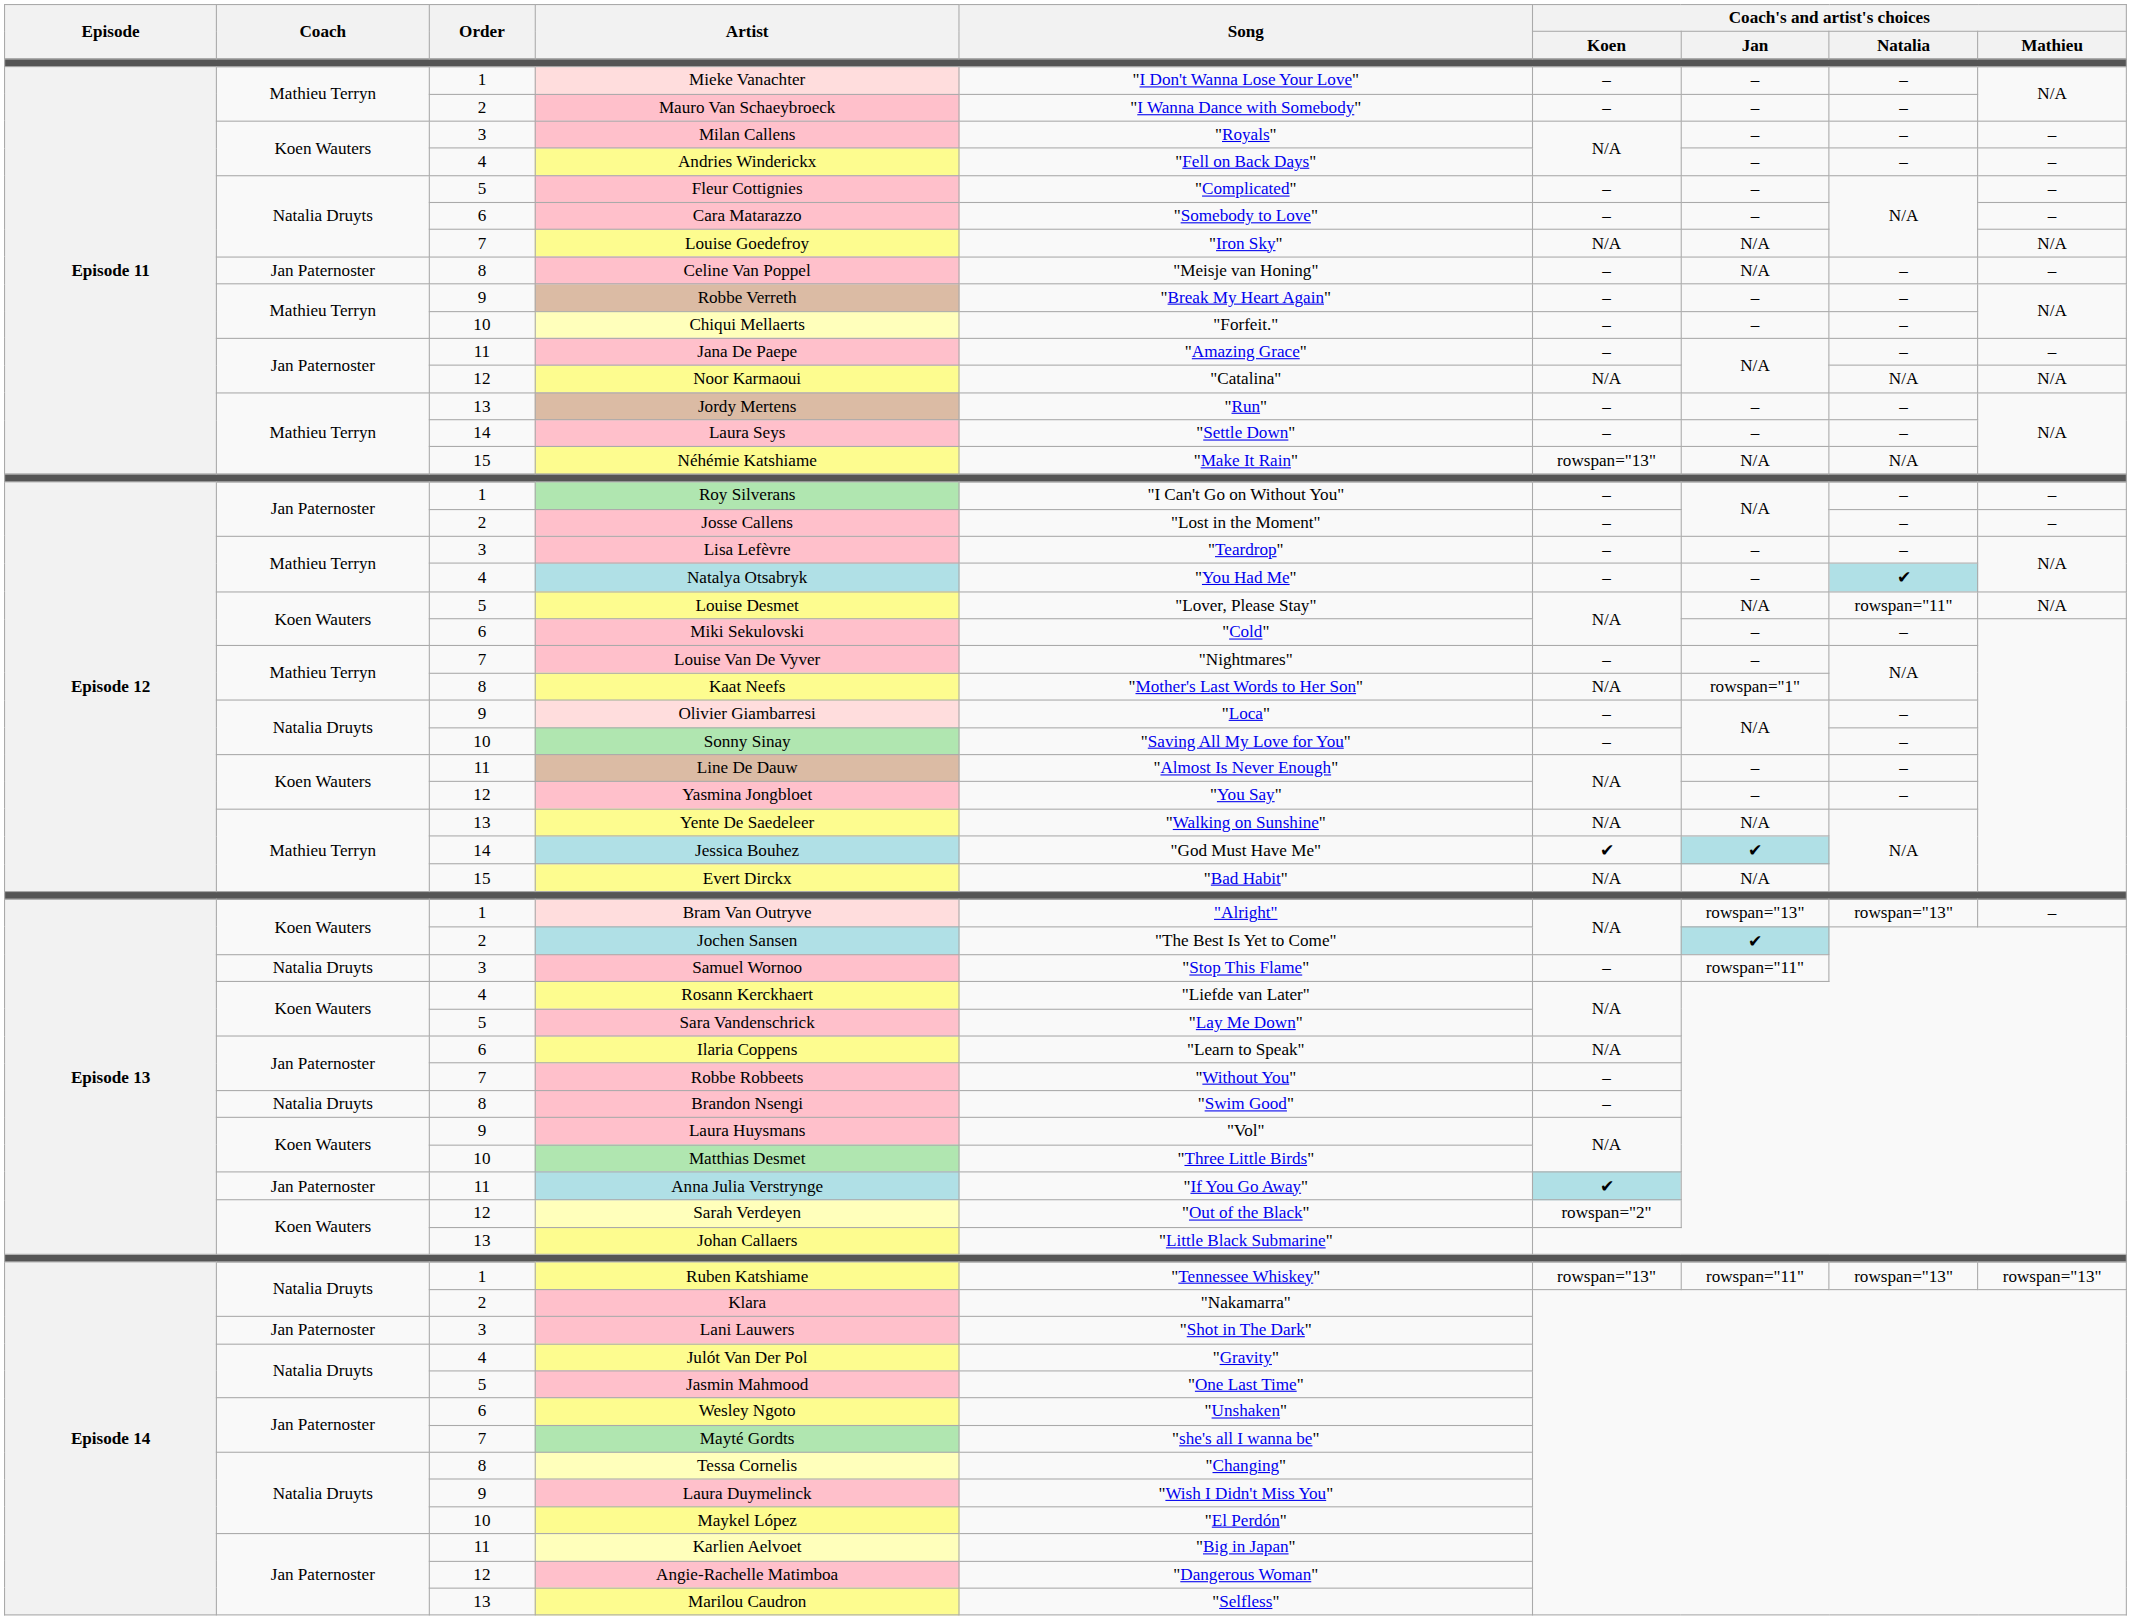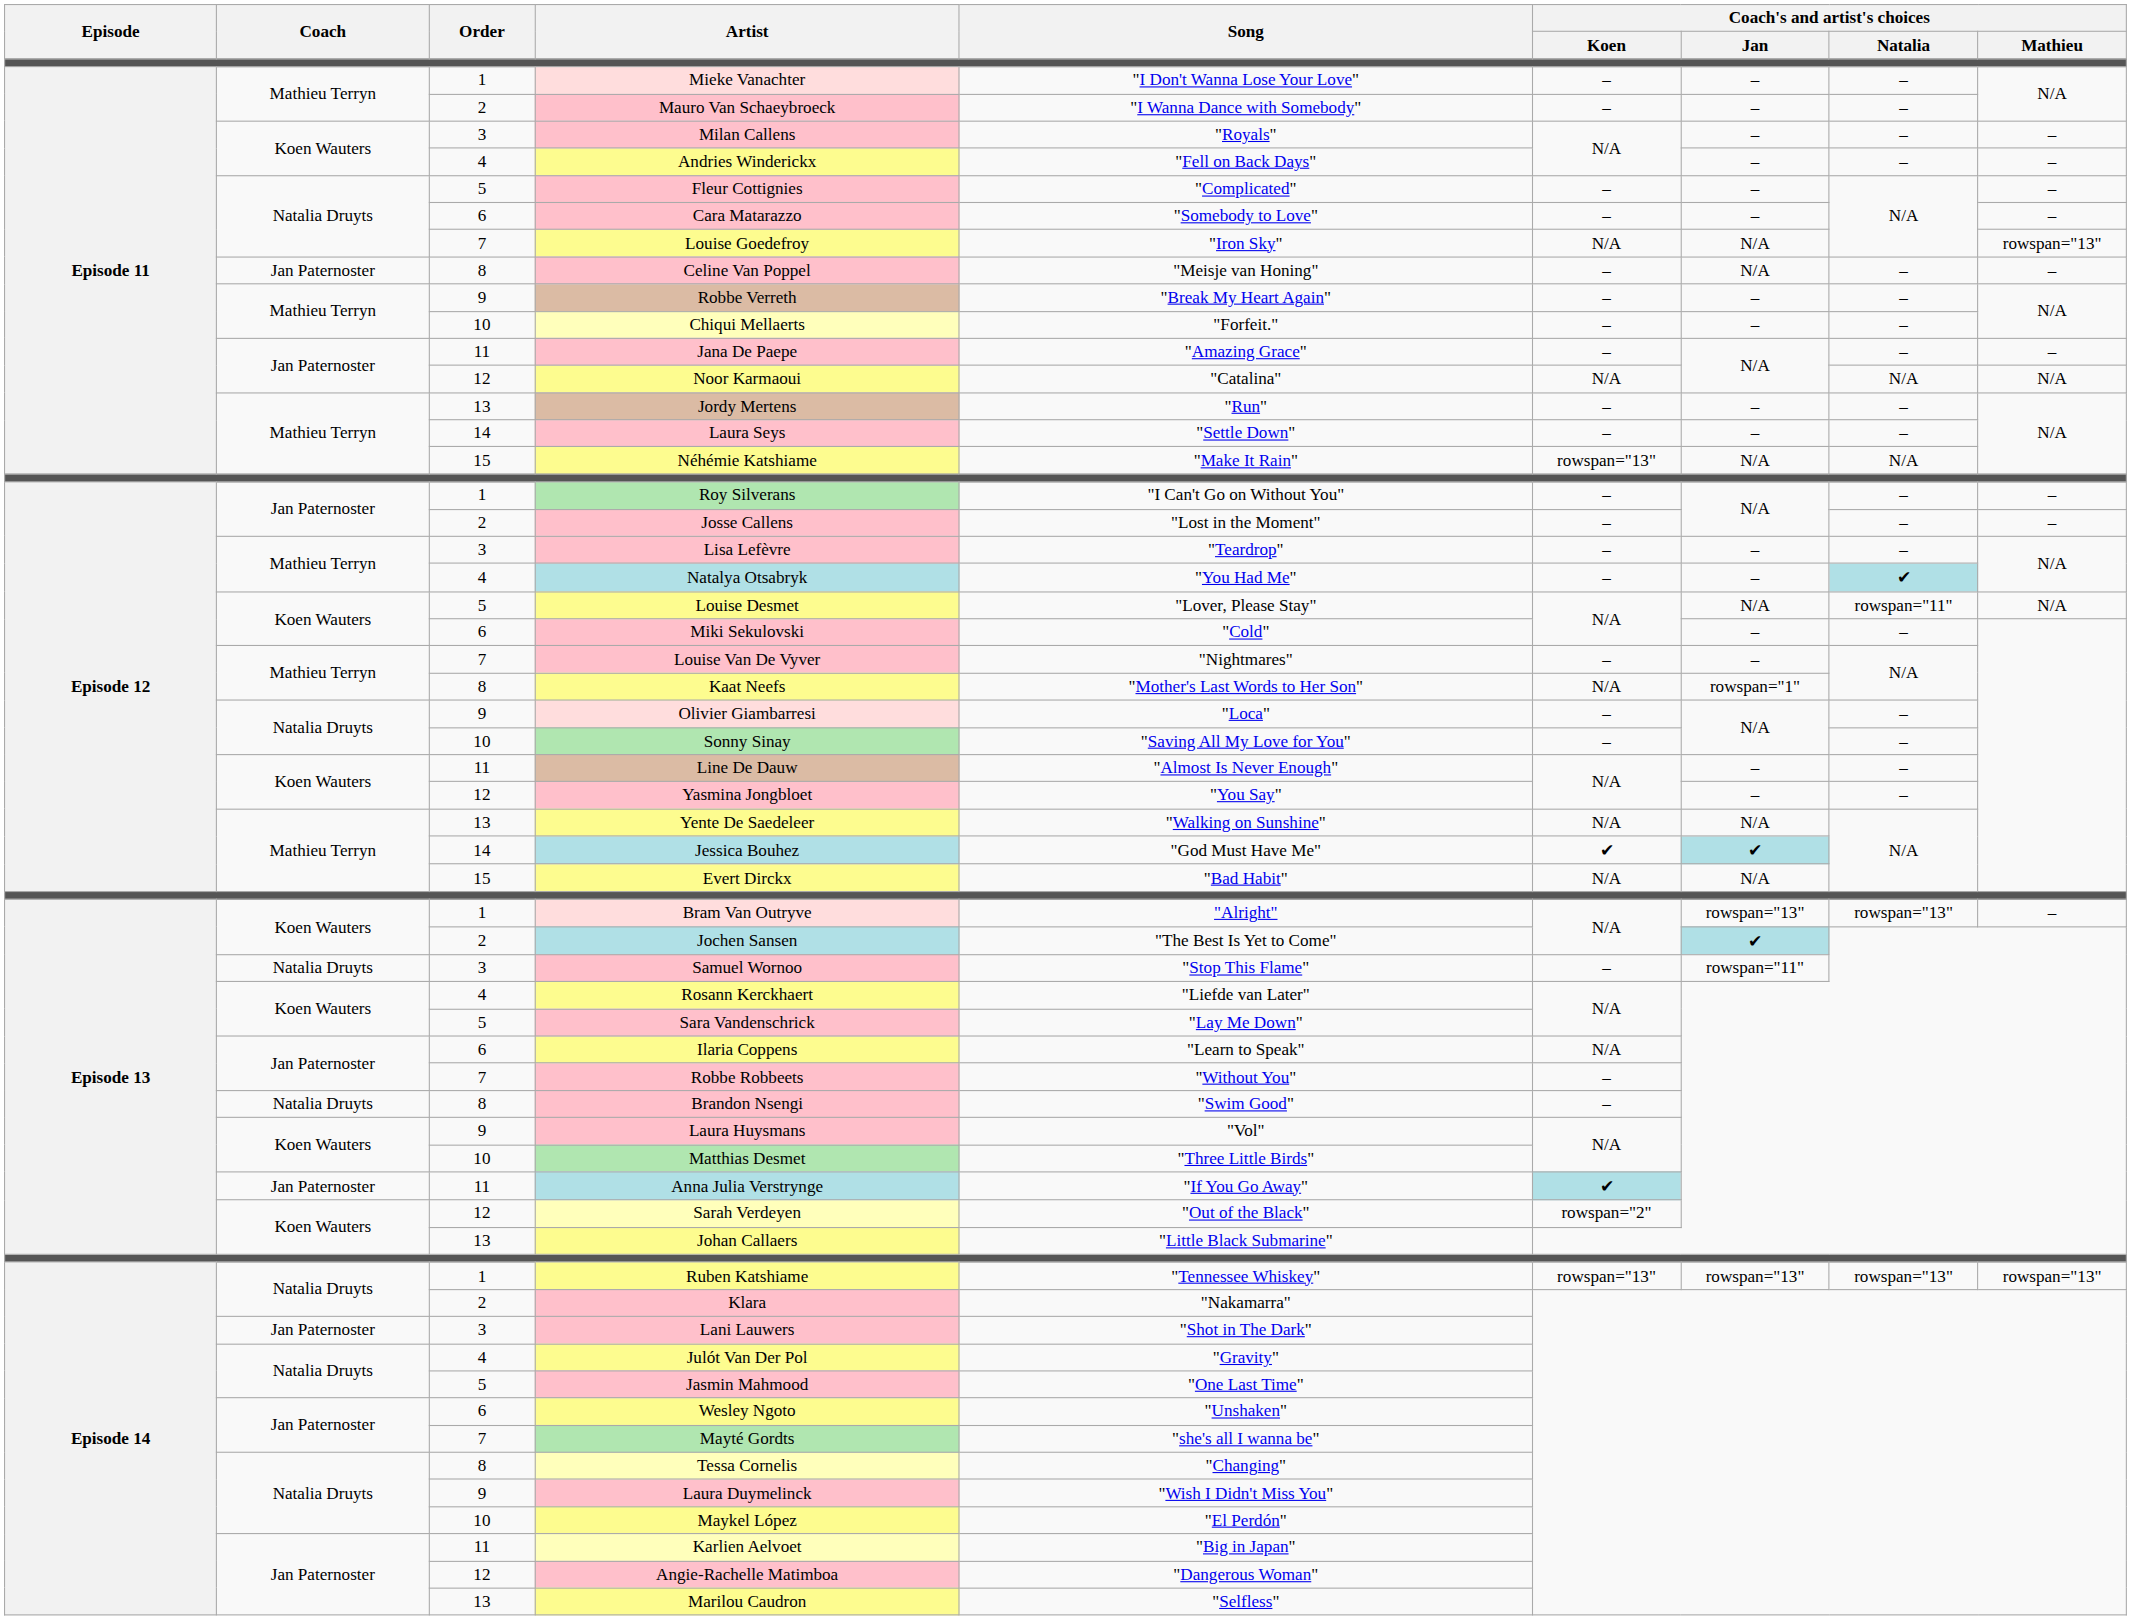Louise Goedefroy | Coach's and artist's choices / Mathieu: N/A -> rowspan="13"
Ruben Katshiame | Coach's and artist's choices / Jan: rowspan="11" -> rowspan="13"
